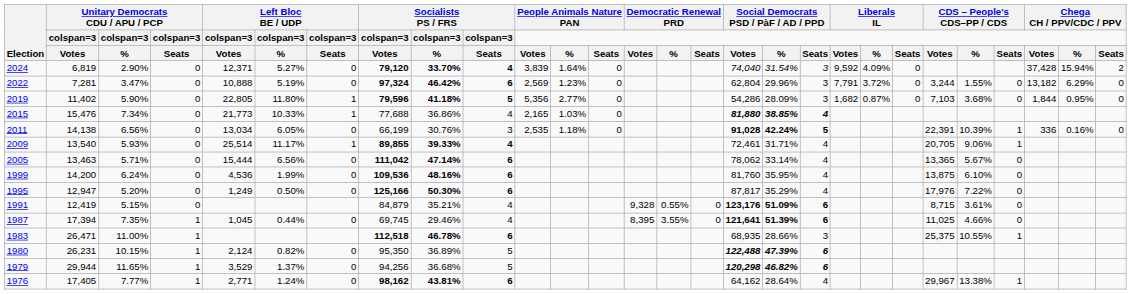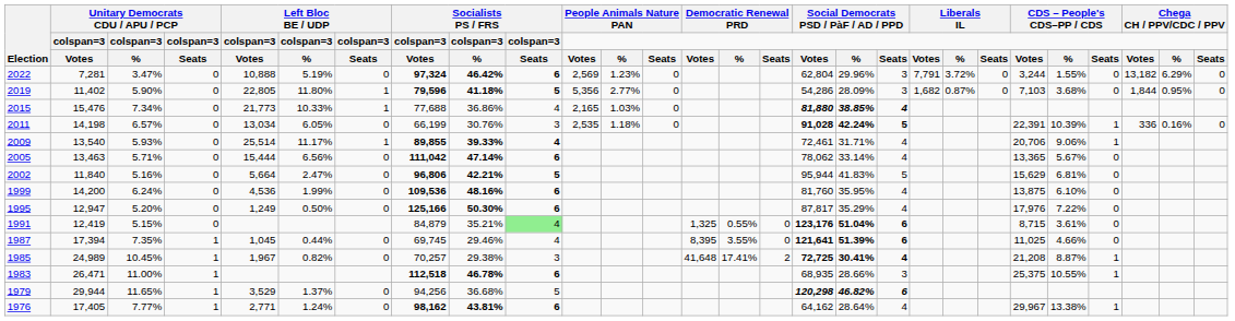- row: 2024 | 6,819 | 2.90% | 0 | 12,371 | 5.27% | 0 | 79,120 | 33.70% | 4 | 3,839 | 1.64% | 0 | 74,040 | 31.54% | 3 | 9,592 | 4.09% | 0 | 37,428 | 15.94% | 2
2011 | Unitary Democrats CDU / APU / PCP / colspan=3 / Votes: 14,138 -> 14,198
2011 | Unitary Democrats CDU / APU / PCP / colspan=3 / %: 6.56% -> 6.57%
2009 | CDS – People's CDS–PP / CDS / Votes: 20,705 -> 20,706
+ row: 2002 | 11,840 | 5.16% | 0 | 5,664 | 2.47% | 0 | 96,806 | 42.21% | 5 | 95,944 | 41.83% | 5 | 15,629 | 6.81% | 0
1991 | Socialists PS / FRS / colspan=3 / Seats: no background -> lightgreen background
1991 | Democratic Renewal PRD / Votes: 9,328 -> 1,325
1991 | Social Democrats PSD / PàF / AD / PPD / %: 51.09% -> 51.04%
+ row: 1985 | 24,989 | 10.45% | 1 | 1,967 | 0.82% | 0 | 70,257 | 29.38% | 3 | 41,648 | 17.41% | 2 | 72,725 | 30.41% | 4 | 21,208 | 8.87% | 1
- row: 1980 | 26,231 | 10.15% | 1 | 2,124 | 0.82% | 0 | 95,350 | 36.89% | 5 | 122,488 | 47.39% | 6
